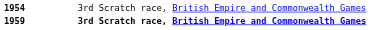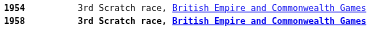row 2 | column 1: 1959 -> 1958
